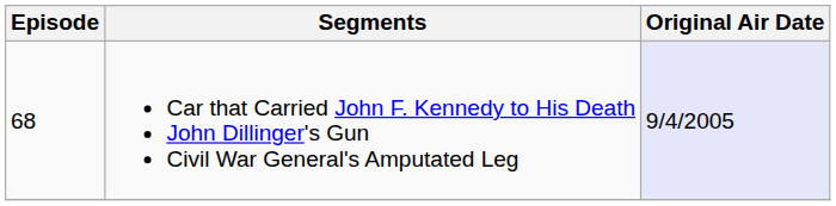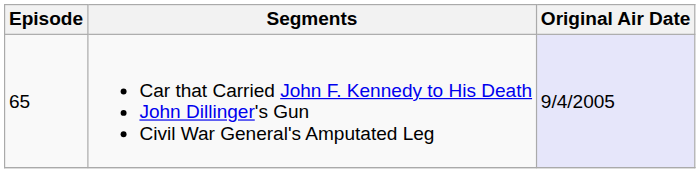row 2 | Episode: 68 -> 65
